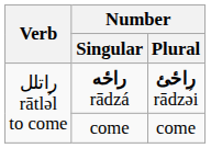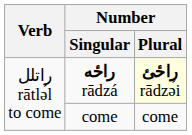راځه rādzá | Number / Plural: no background -> lightyellow background
